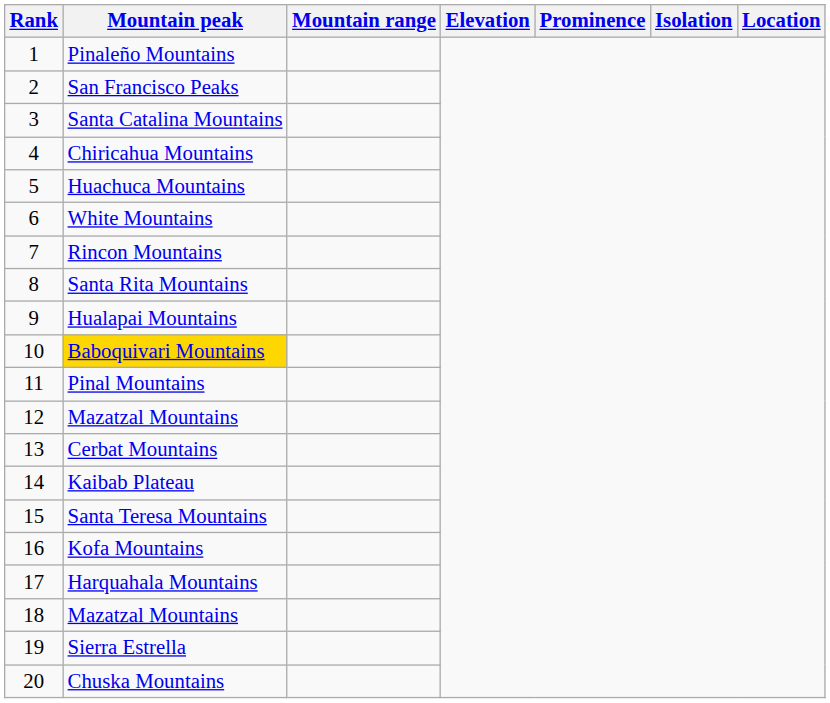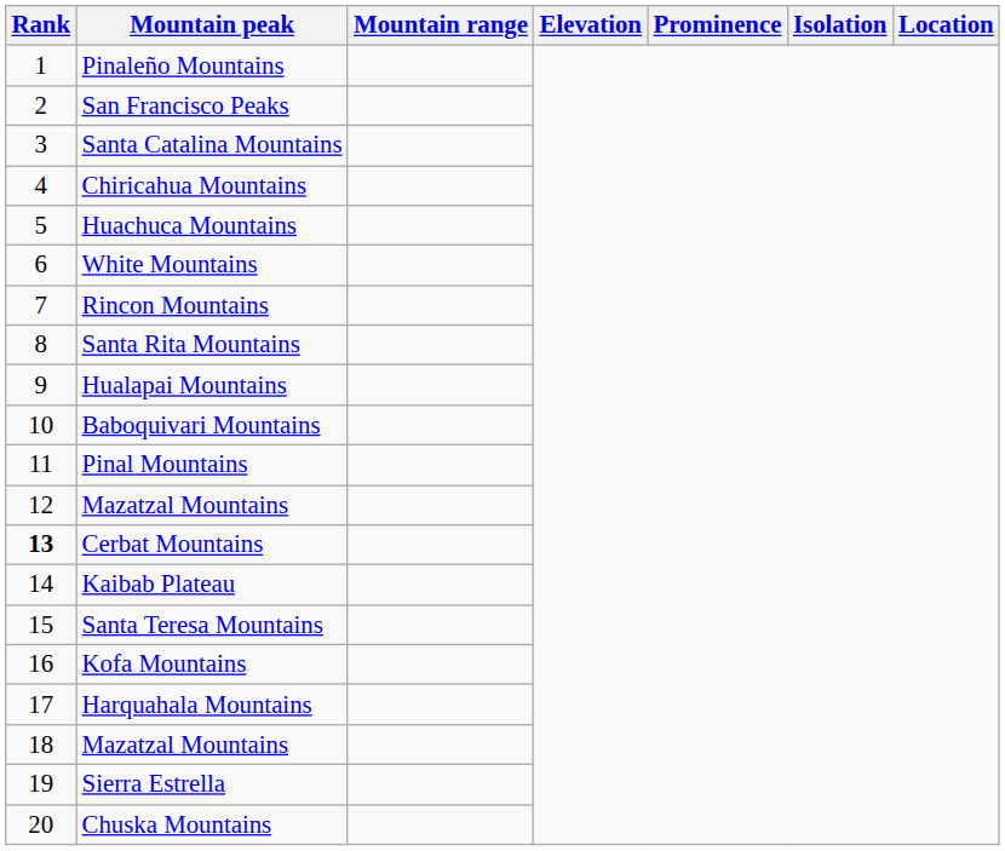Baboquivari Mountains | Mountain peak: gold background -> no background
Cerbat Mountains | Rank: normal -> bold
